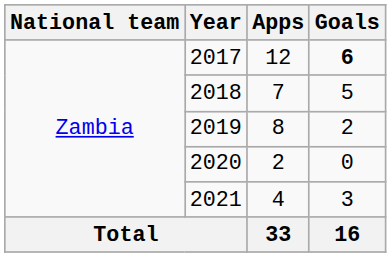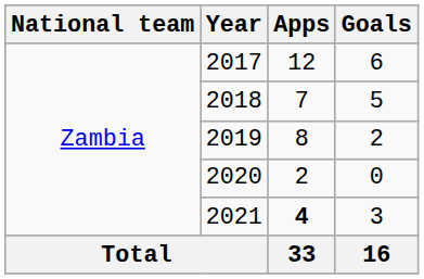2017 | Goals: bold -> normal
2021 | Apps: normal -> bold
